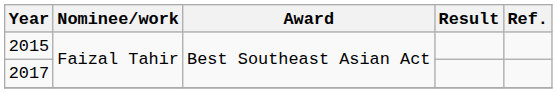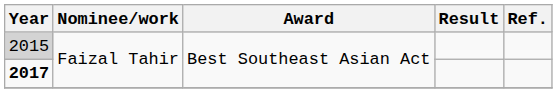2015 | Year: no background -> lightgrey background
2017 | Year: normal -> bold
